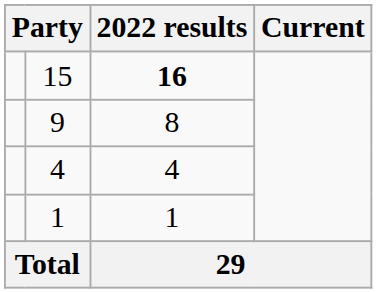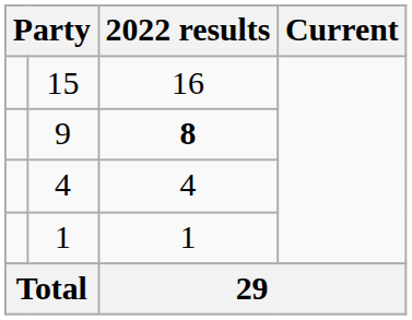15 | 2022 results: bold -> normal
9 | 2022 results: normal -> bold
